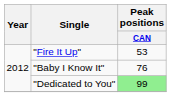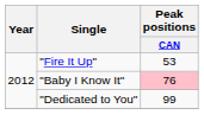"Baby I Know It" | Peak positions / CAN: no background -> pink background
"Dedicated to You" | Peak positions / CAN: lightgreen background -> no background
